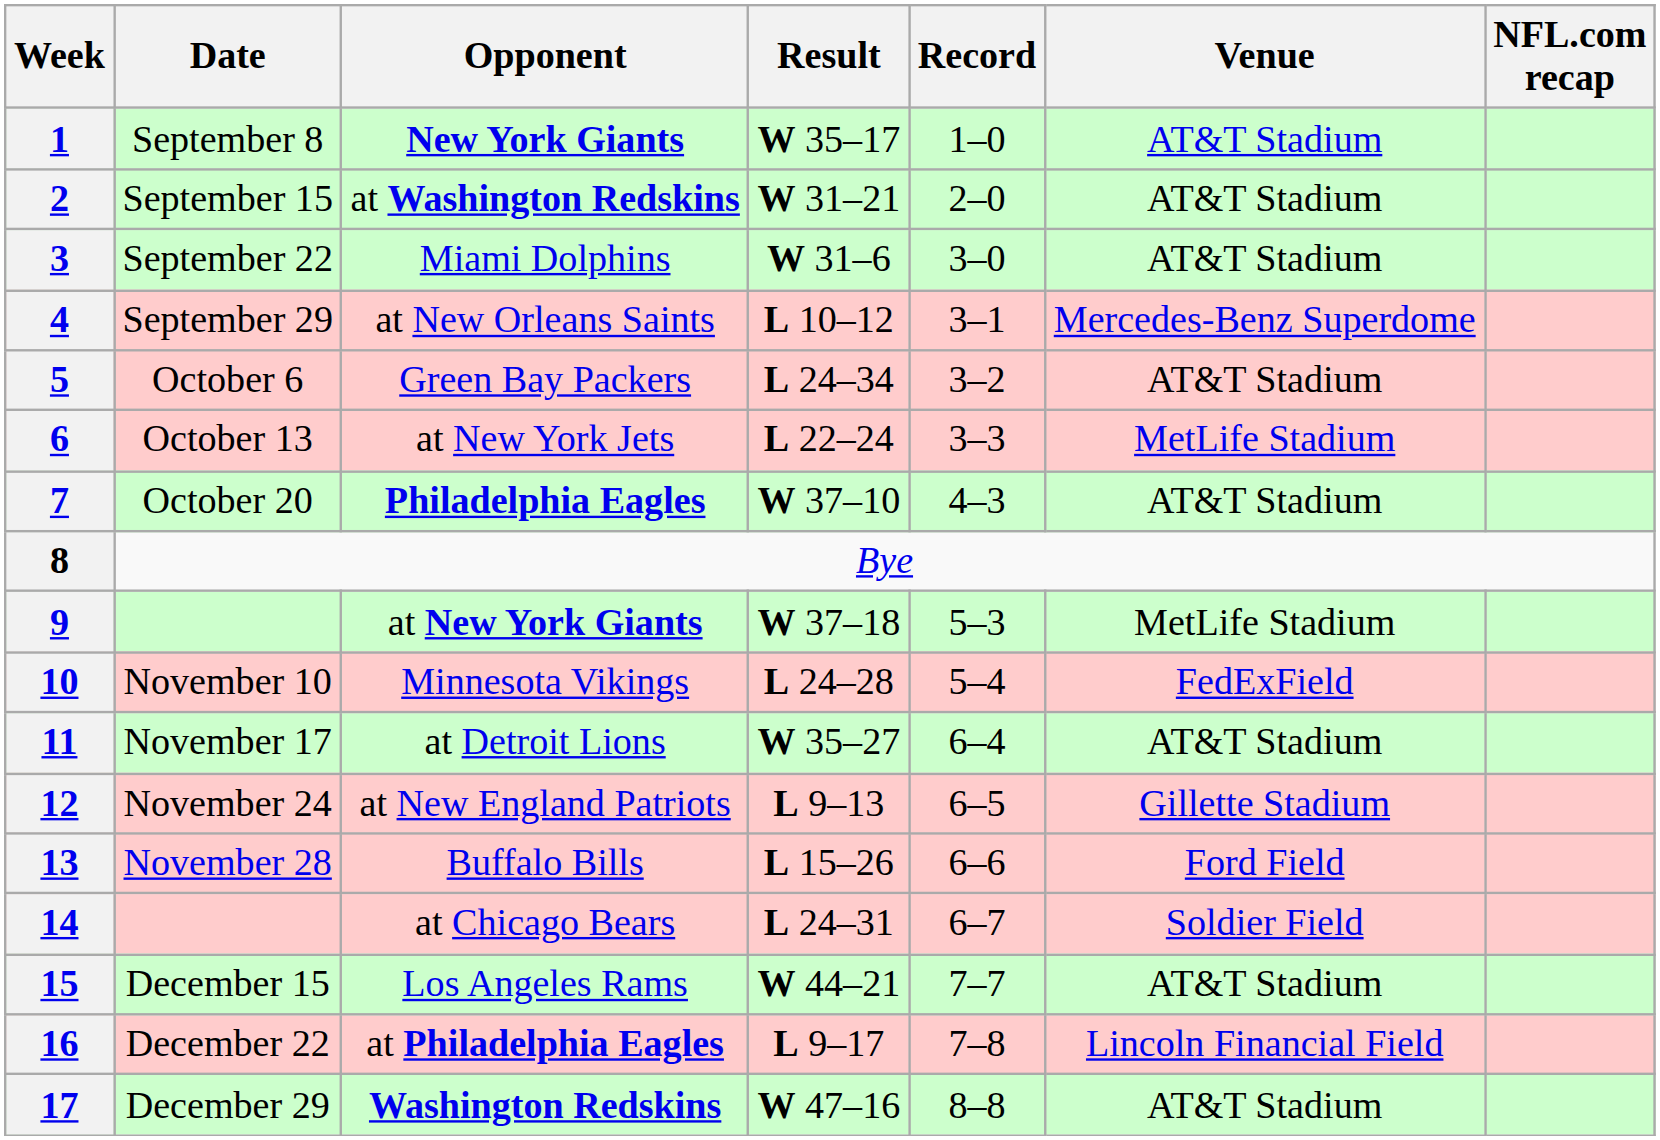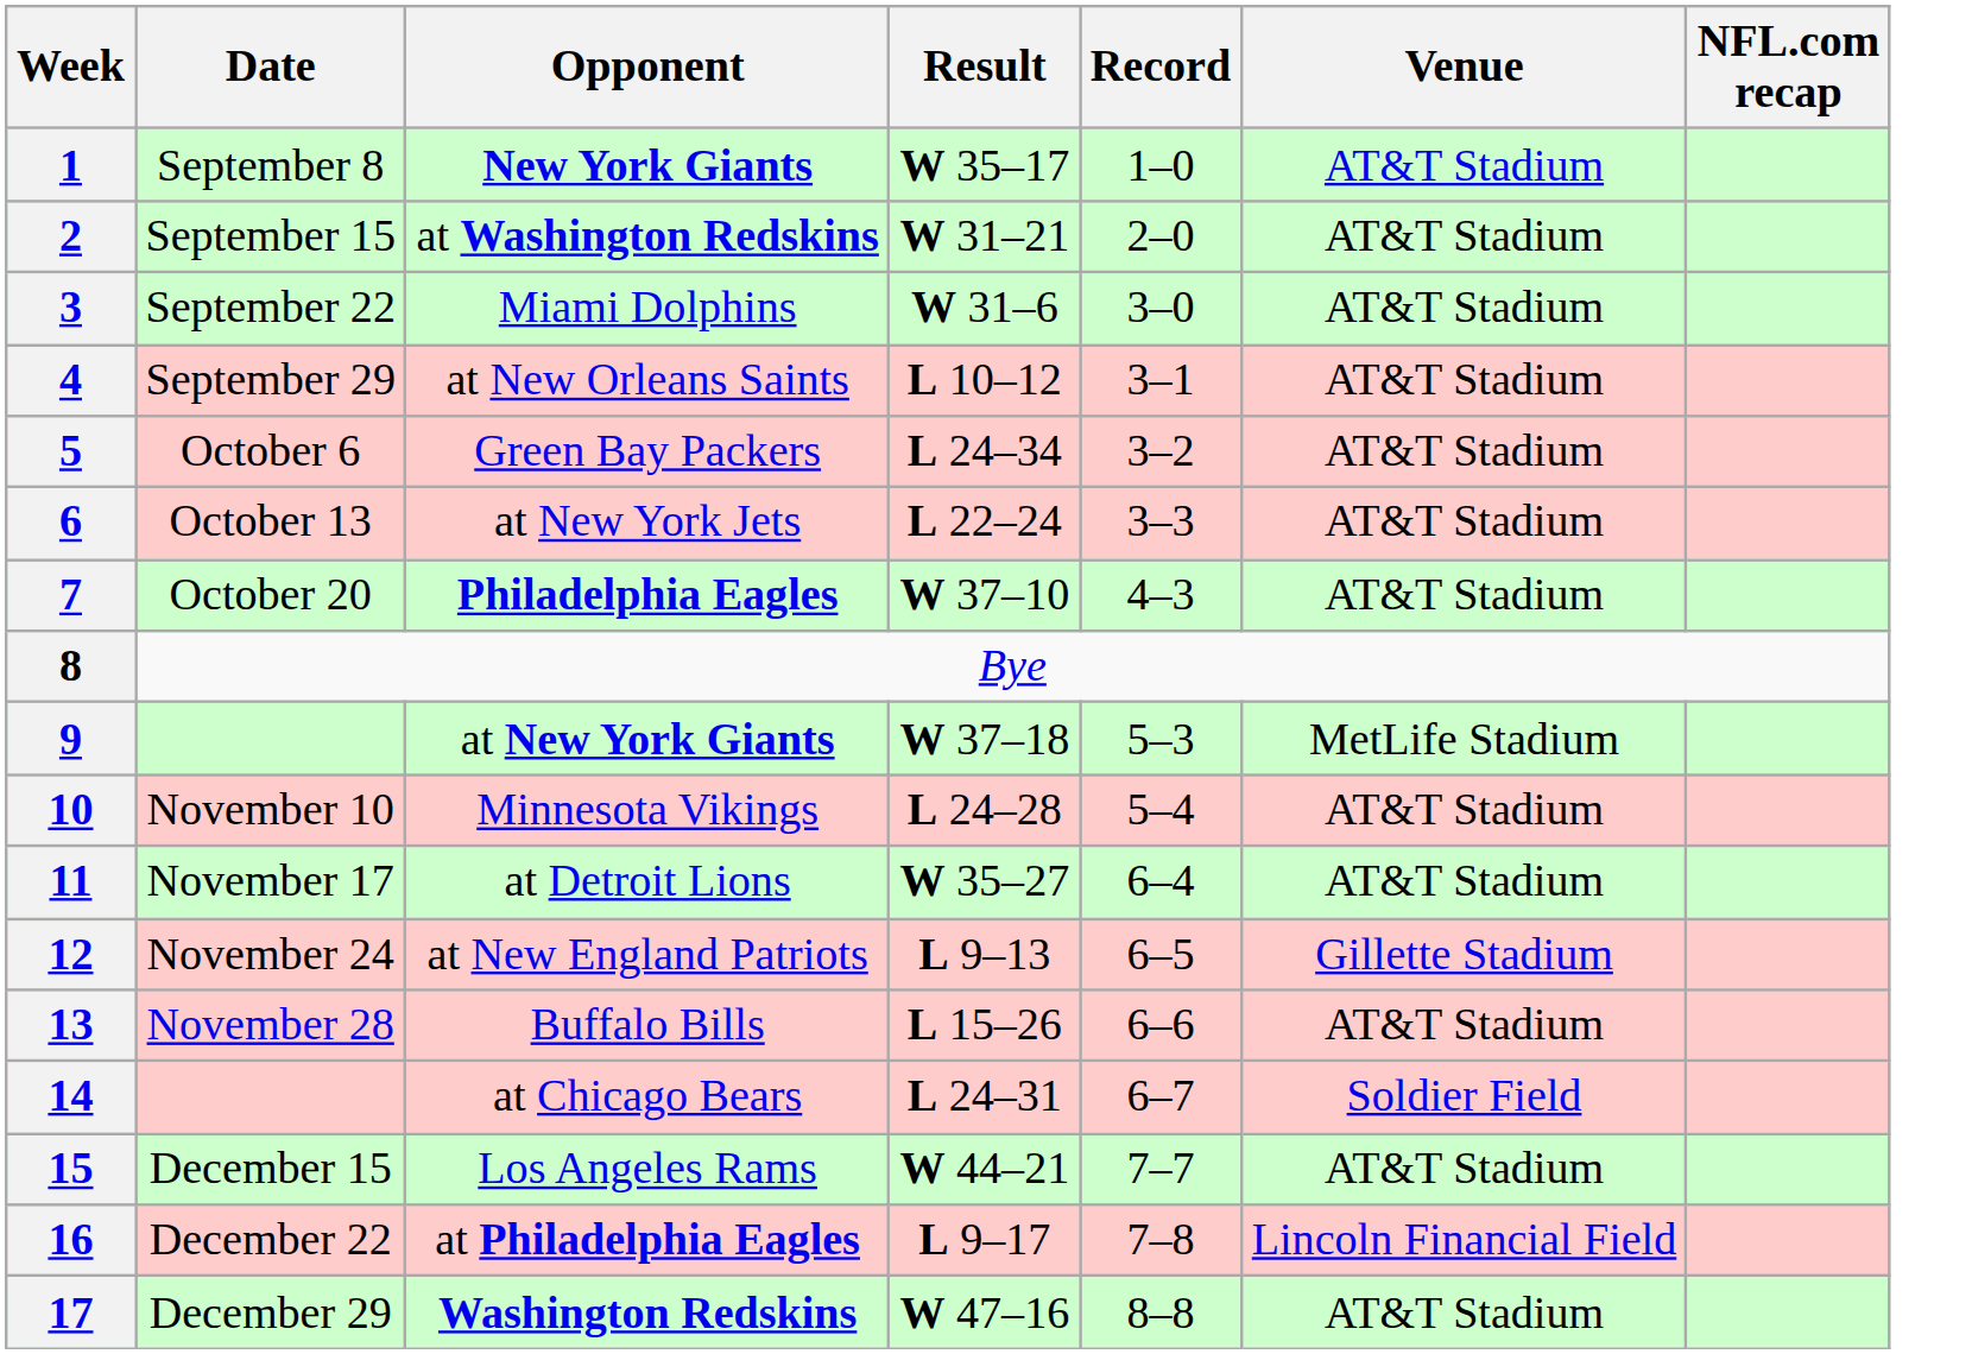4 | Venue: Mercedes-Benz Superdome -> AT&T Stadium
6 | Venue: MetLife Stadium -> AT&T Stadium
10 | Venue: FedExField -> AT&T Stadium
13 | Venue: Ford Field -> AT&T Stadium
